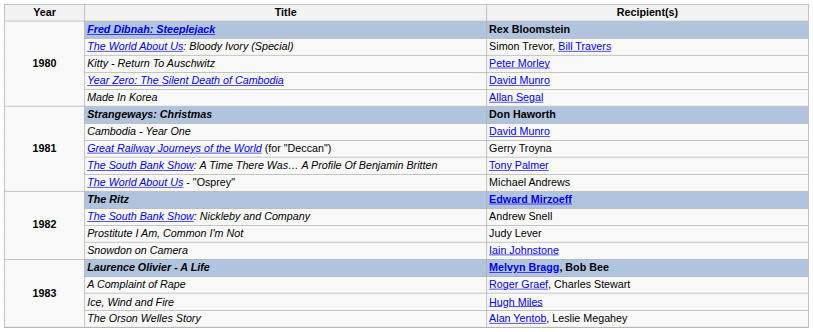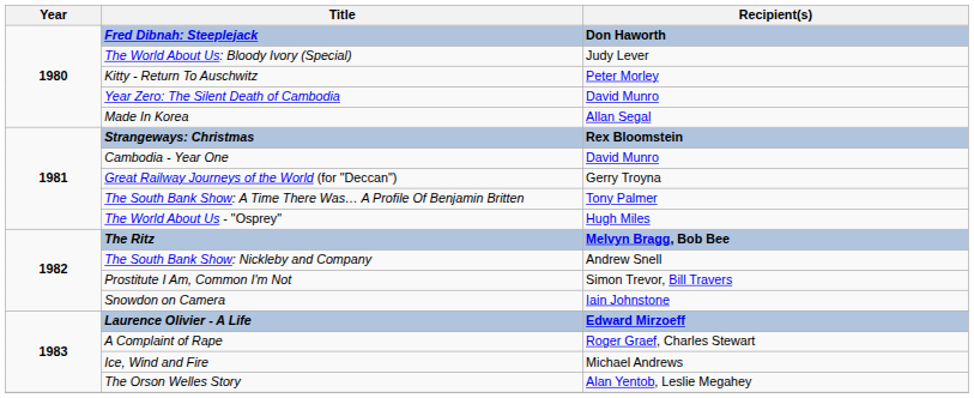Fred Dibnah: Steeplejack | Recipient(s): Rex Bloomstein -> Don Haworth
The World About Us: Bloody Ivory (Special) | Recipient(s): Simon Trevor, Bill Travers -> Judy Lever
Strangeways: Christmas | Recipient(s): Don Haworth -> Rex Bloomstein
The World About Us - "Osprey" | Recipient(s): Michael Andrews -> Hugh Miles
The Ritz | Recipient(s): Edward Mirzoeff -> Melvyn Bragg, Bob Bee
Prostitute I Am, Common I'm Not | Recipient(s): Judy Lever -> Simon Trevor, Bill Travers
Laurence Olivier - A Life | Recipient(s): Melvyn Bragg, Bob Bee -> Edward Mirzoeff
Ice, Wind and Fire | Recipient(s): Hugh Miles -> Michael Andrews
